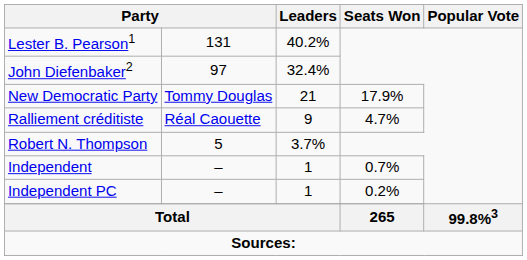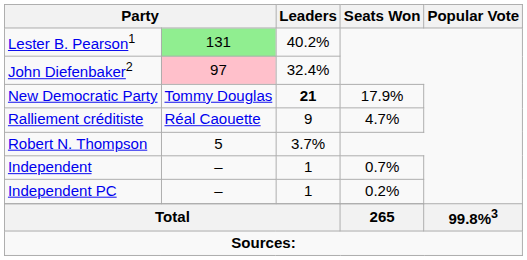Lester B. Pearson1 | column 2: no background -> lightgreen background
John Diefenbaker2 | column 2: no background -> pink background
New Democratic Party | Leaders: normal -> bold
